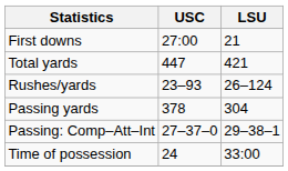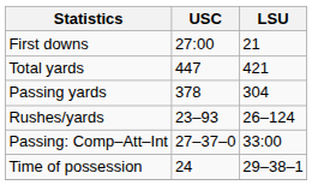rows swapped: Rushes/yards <-> Passing yards
Passing: Comp–Att–Int | LSU: 29–38–1 -> 33:00
Time of possession | LSU: 33:00 -> 29–38–1
